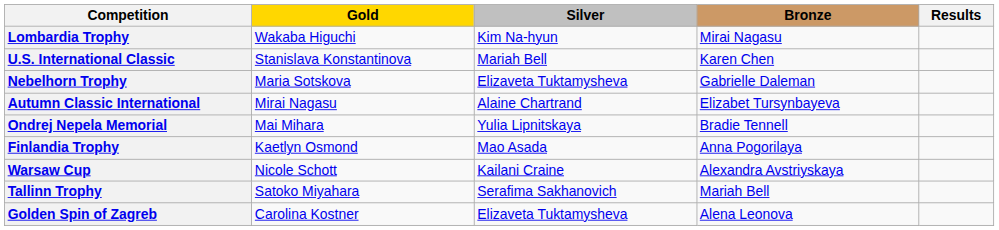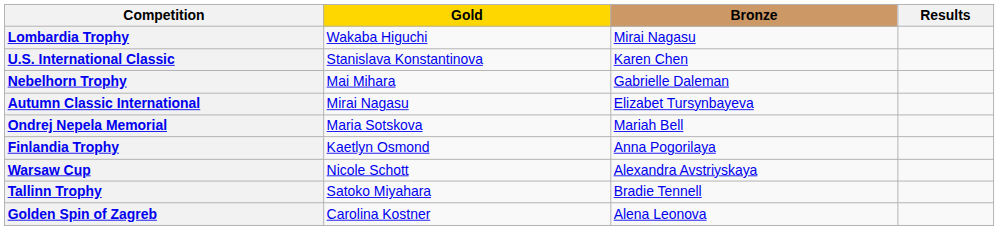- column: Silver | Kim Na-hyun | Mariah Bell | Elizaveta Tuktamysheva | Alaine Chartrand | Yulia Lipnitskaya | Mao Asada | Kailani Craine | Serafima Sakhanovich | Elizaveta Tuktamysheva
Nebelhorn Trophy | Gold: Maria Sotskova -> Mai Mihara
Ondrej Nepela Memorial | Gold: Mai Mihara -> Maria Sotskova
Ondrej Nepela Memorial | Bronze: Bradie Tennell -> Mariah Bell
Tallinn Trophy | Bronze: Mariah Bell -> Bradie Tennell
